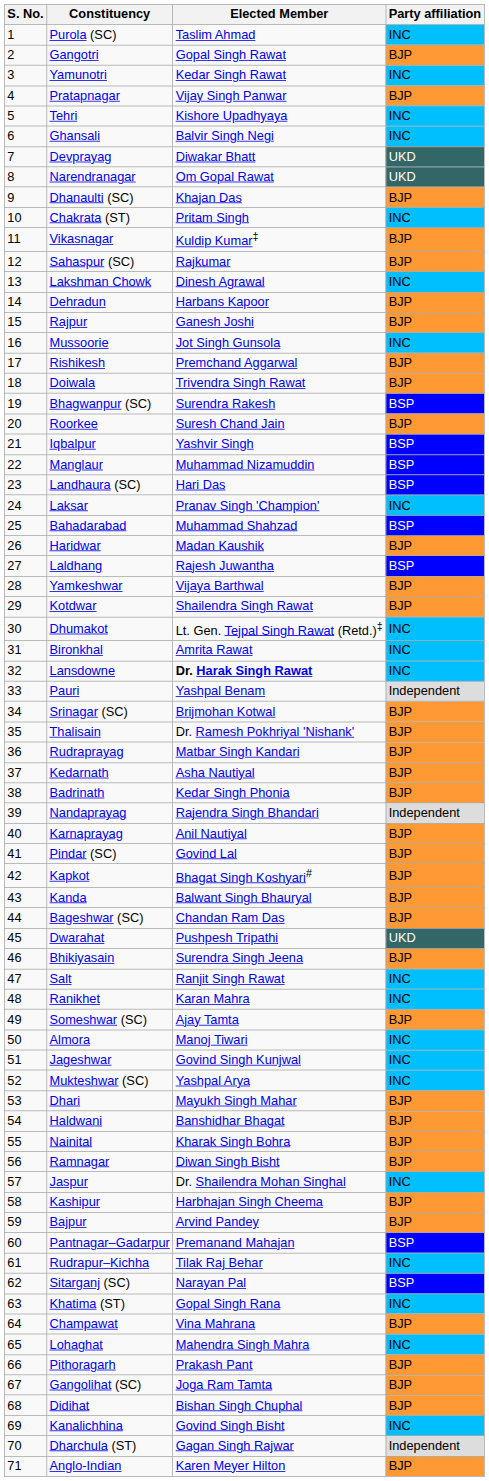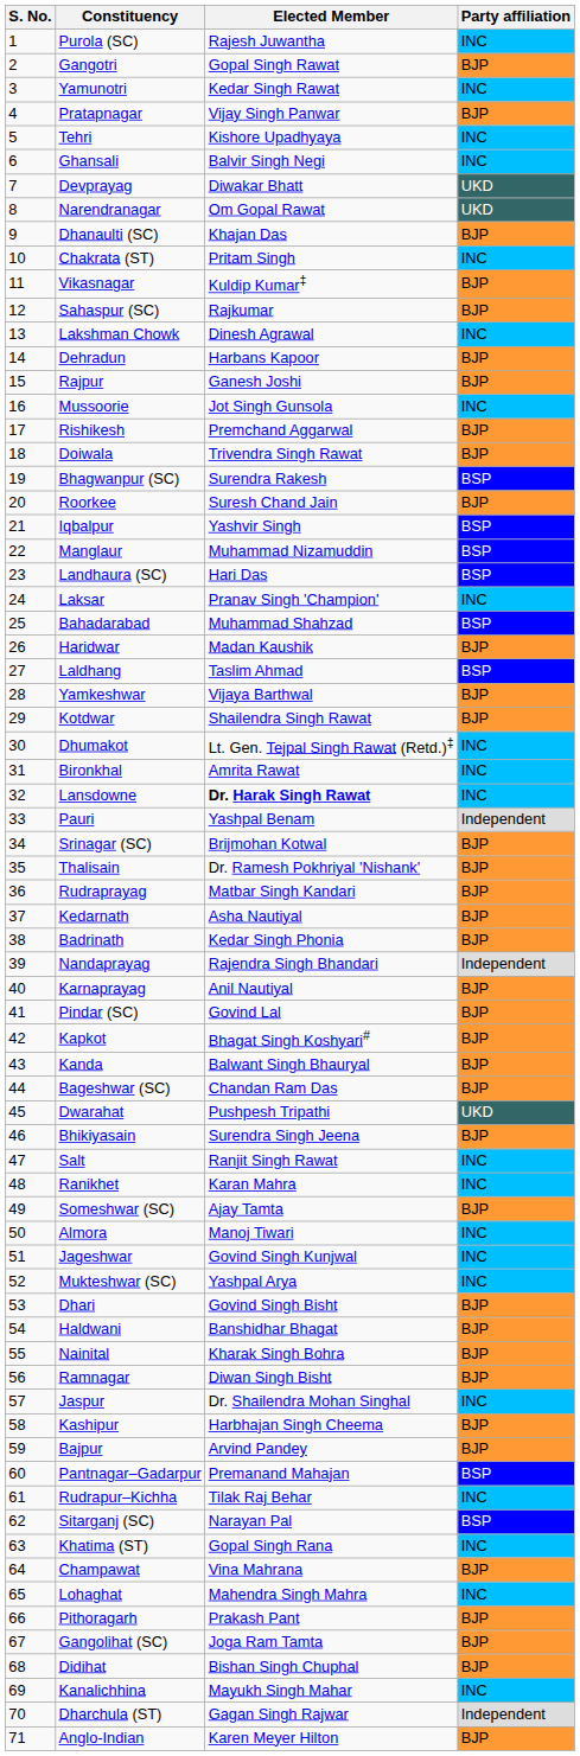Purola (SC) | Elected Member: Taslim Ahmad -> Rajesh Juwantha
Laldhang | Elected Member: Rajesh Juwantha -> Taslim Ahmad
Dhari | Elected Member: Mayukh Singh Mahar -> Govind Singh Bisht
Kanalichhina | Elected Member: Govind Singh Bisht -> Mayukh Singh Mahar
